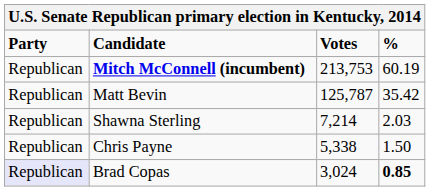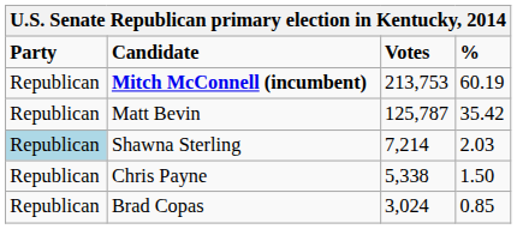Shawna Sterling | Party: no background -> lightblue background
Brad Copas | Party: lavender background -> no background
Brad Copas | %: bold -> normal
